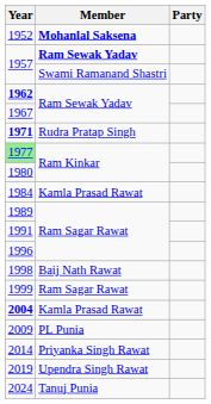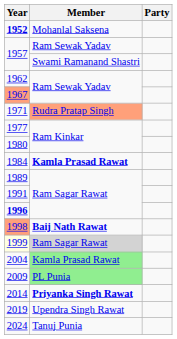1952 | Year: normal -> bold
1952 | Member: bold -> normal
1957 / Ram Sewak Yadav | Member: bold -> normal
1962 | Year: bold -> normal
1967 | Year: no background -> lightsalmon background
1971 | Year: bold -> normal
1971 | Member: no background -> lightsalmon background
1977 | Year: lightgreen background -> no background
1984 | Member: normal -> bold
1996 | Year: normal -> bold
1998 | Year: no background -> lightsalmon background
1998 | Member: normal -> bold
1999 | Year: no background -> lightyellow background
1999 | Member: no background -> lightgrey background
2004 | Year: bold -> normal
2004 | Member: no background -> lightgreen background
2009 | Member: no background -> lightgreen background
2014 | Member: normal -> bold
